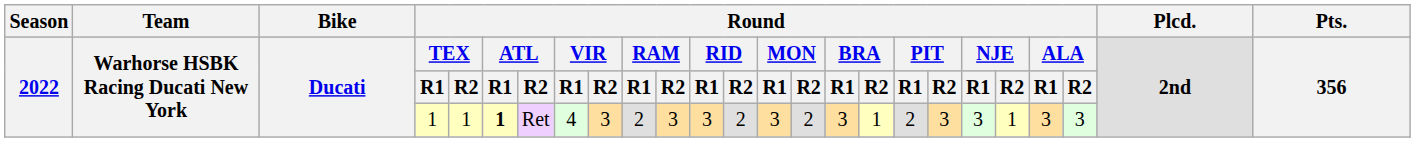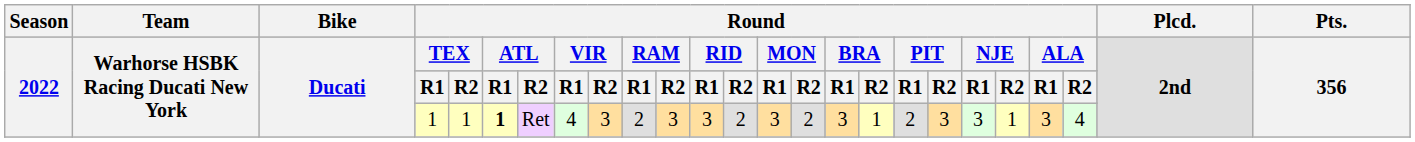row 4 | Round / ALA / R2: 3 -> 4
